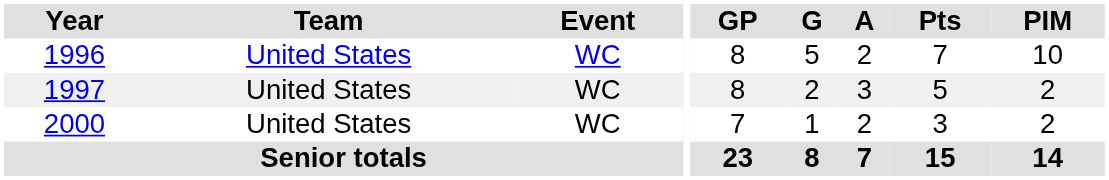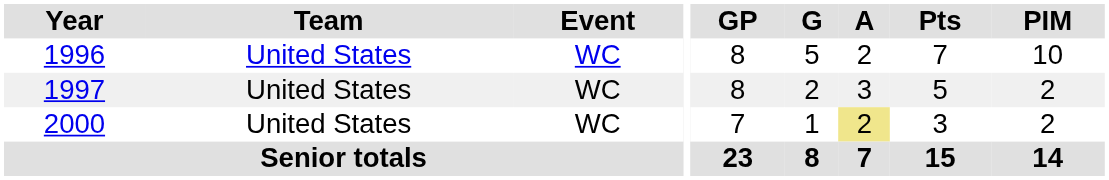2000 | A: no background -> khaki background
